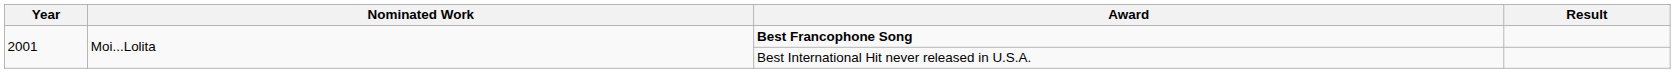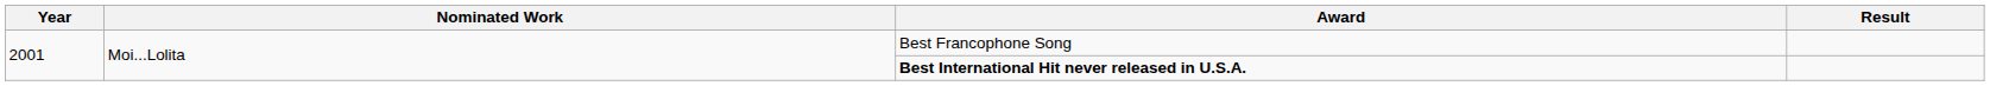Best Francophone Song | Award: bold -> normal
Best International Hit never released in U.S.A. | Award: normal -> bold
